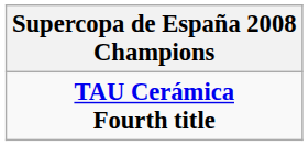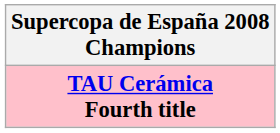row 2 | column 1: no background -> pink background
